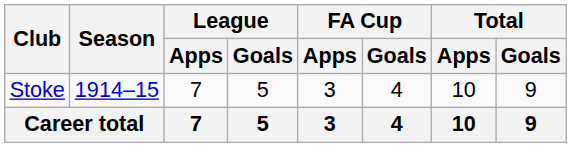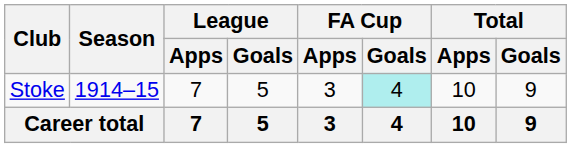Stoke | FA Cup / Goals: no background -> paleturquoise background
